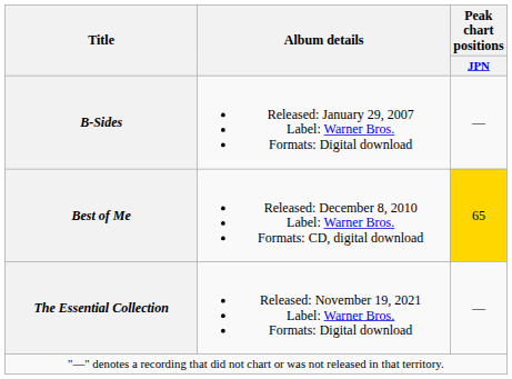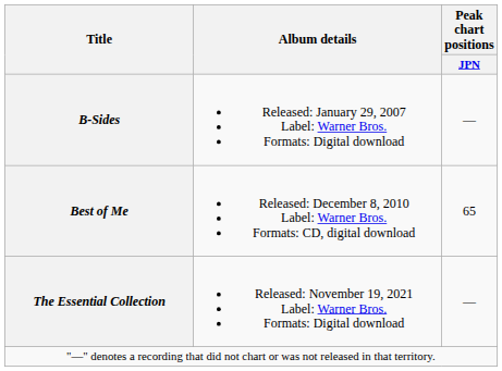Best of Me | Peak chart positions / JPN: gold background -> no background
